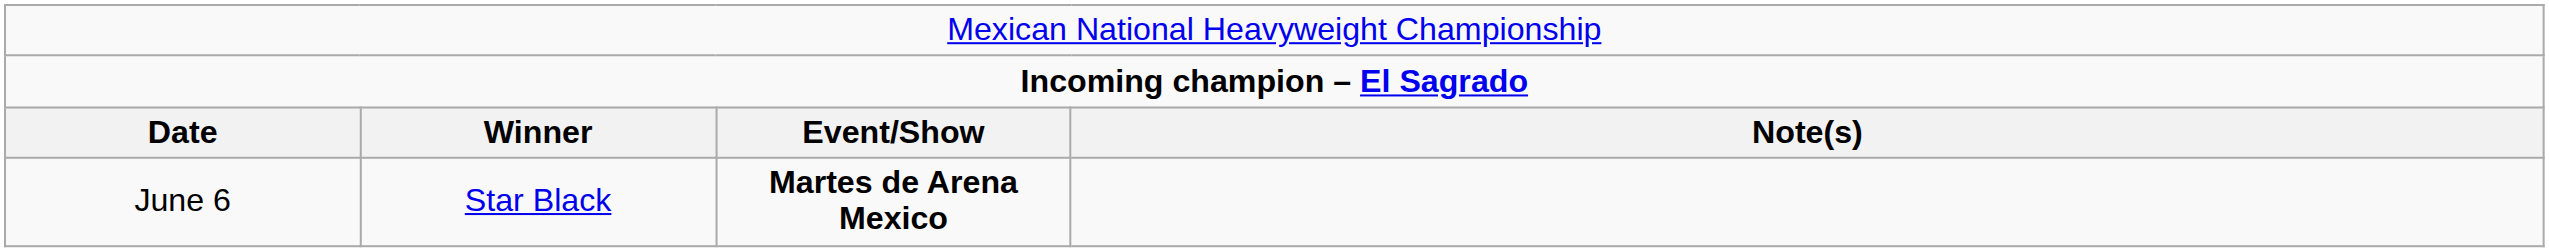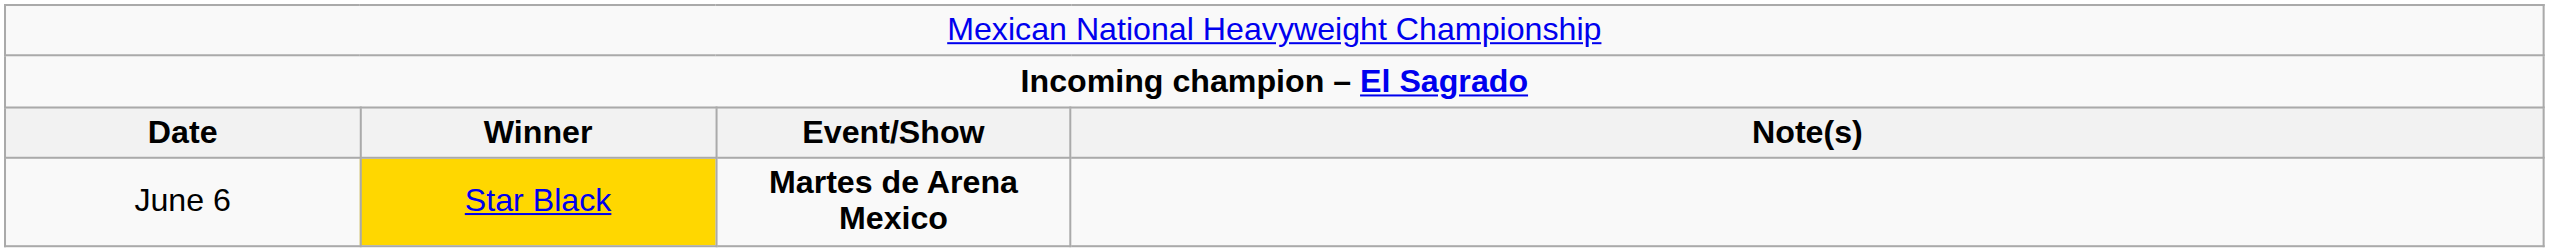June 6 | column 2: no background -> gold background
